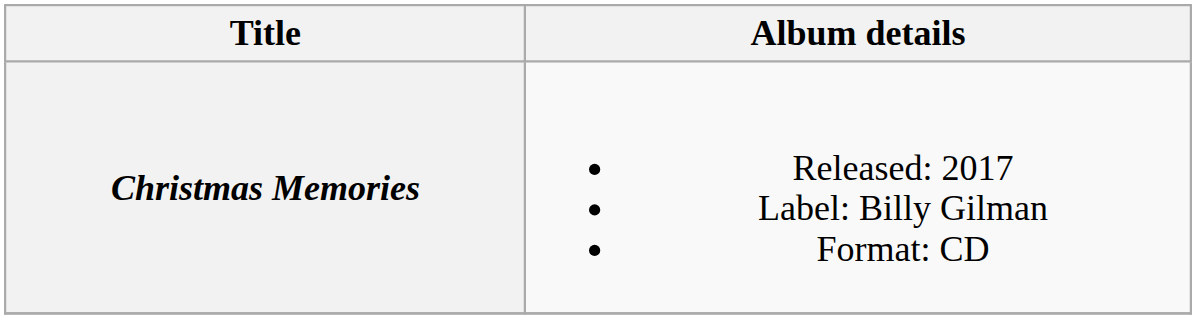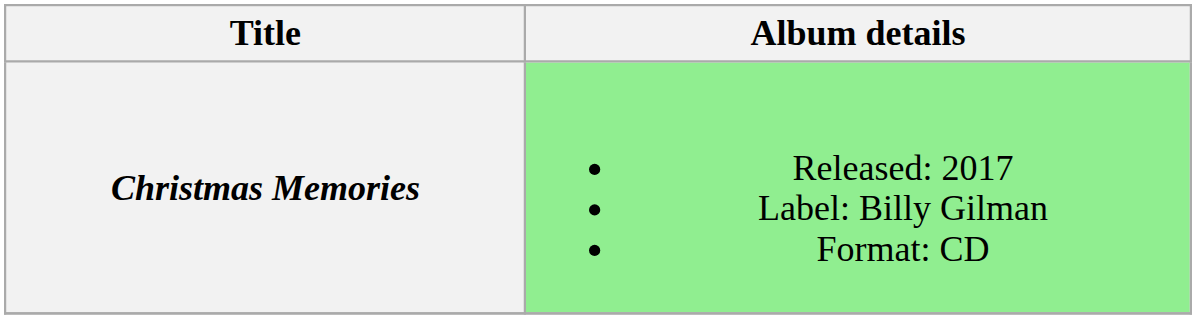Christmas Memories | Album details: no background -> lightgreen background
